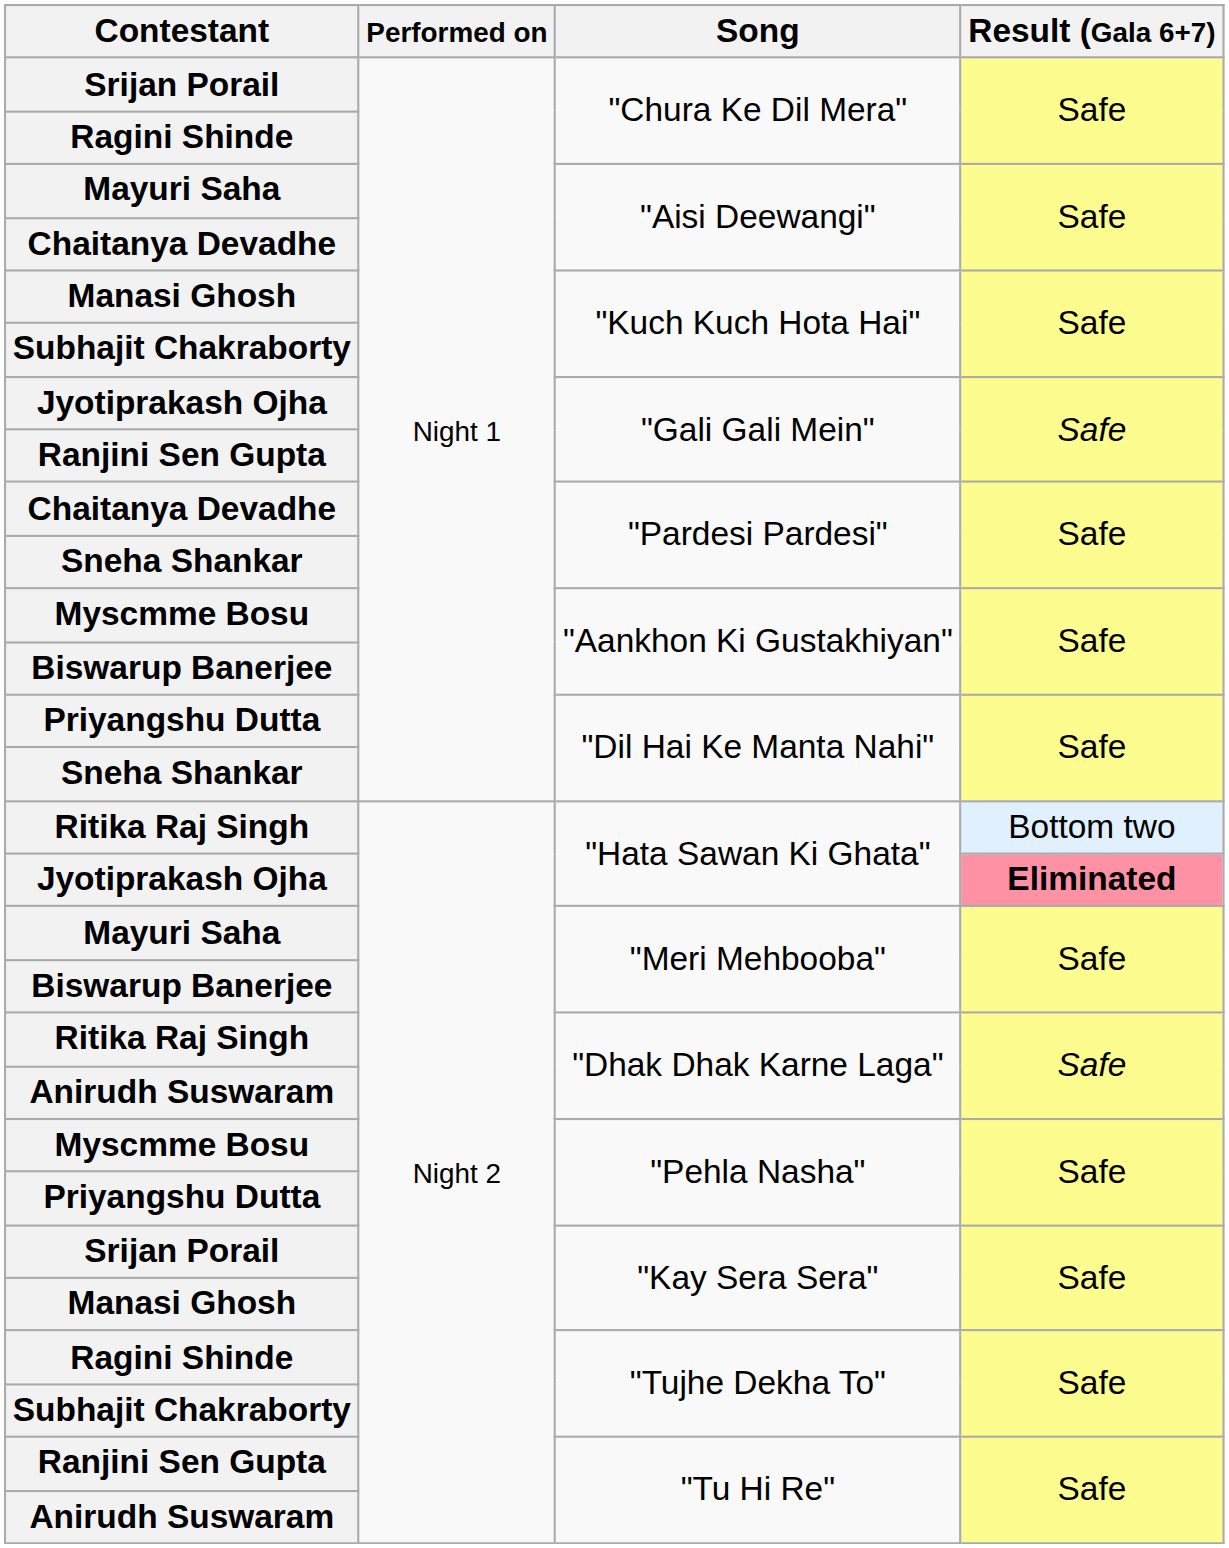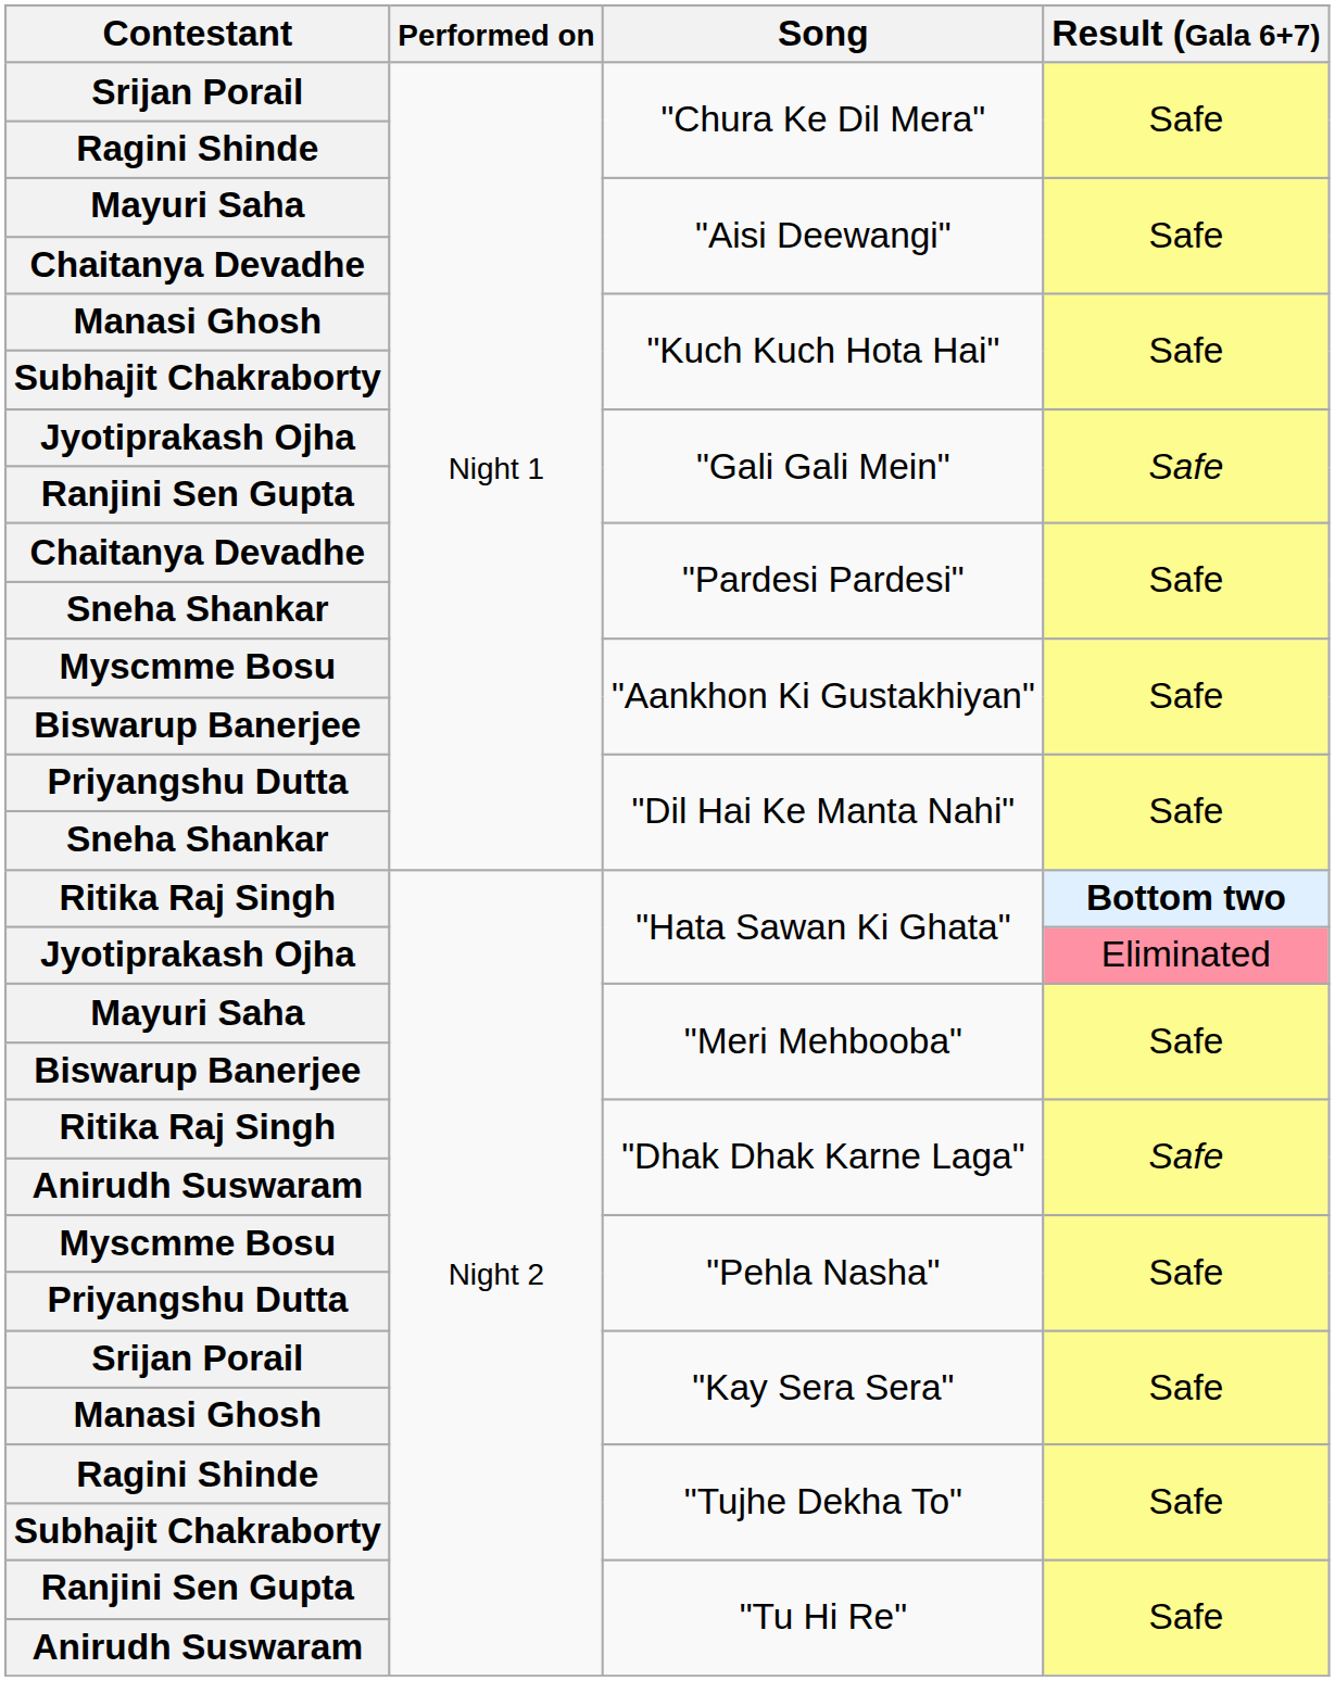Ritika Raj Singh / "Hata Sawan Ki Ghata" | Result (Gala 6+7): normal -> bold
Jyotiprakash Ojha / "Hata Sawan Ki Ghata" | Result (Gala 6+7): bold -> normal
